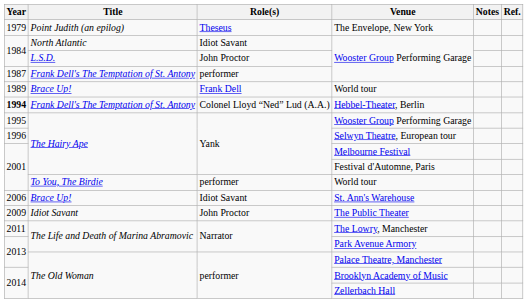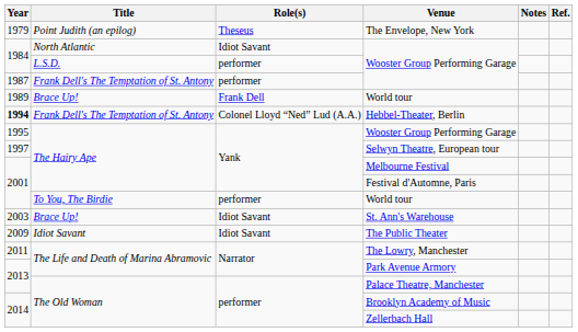L.S.D. / Wooster Group Performing Garage | Role(s): John Proctor -> performer
Selwyn Theatre, European tour | Year: 1996 -> 1997
St. Ann's Warehouse | Year: 2006 -> 2003
The Public Theater | Role(s): John Proctor -> Idiot Savant
